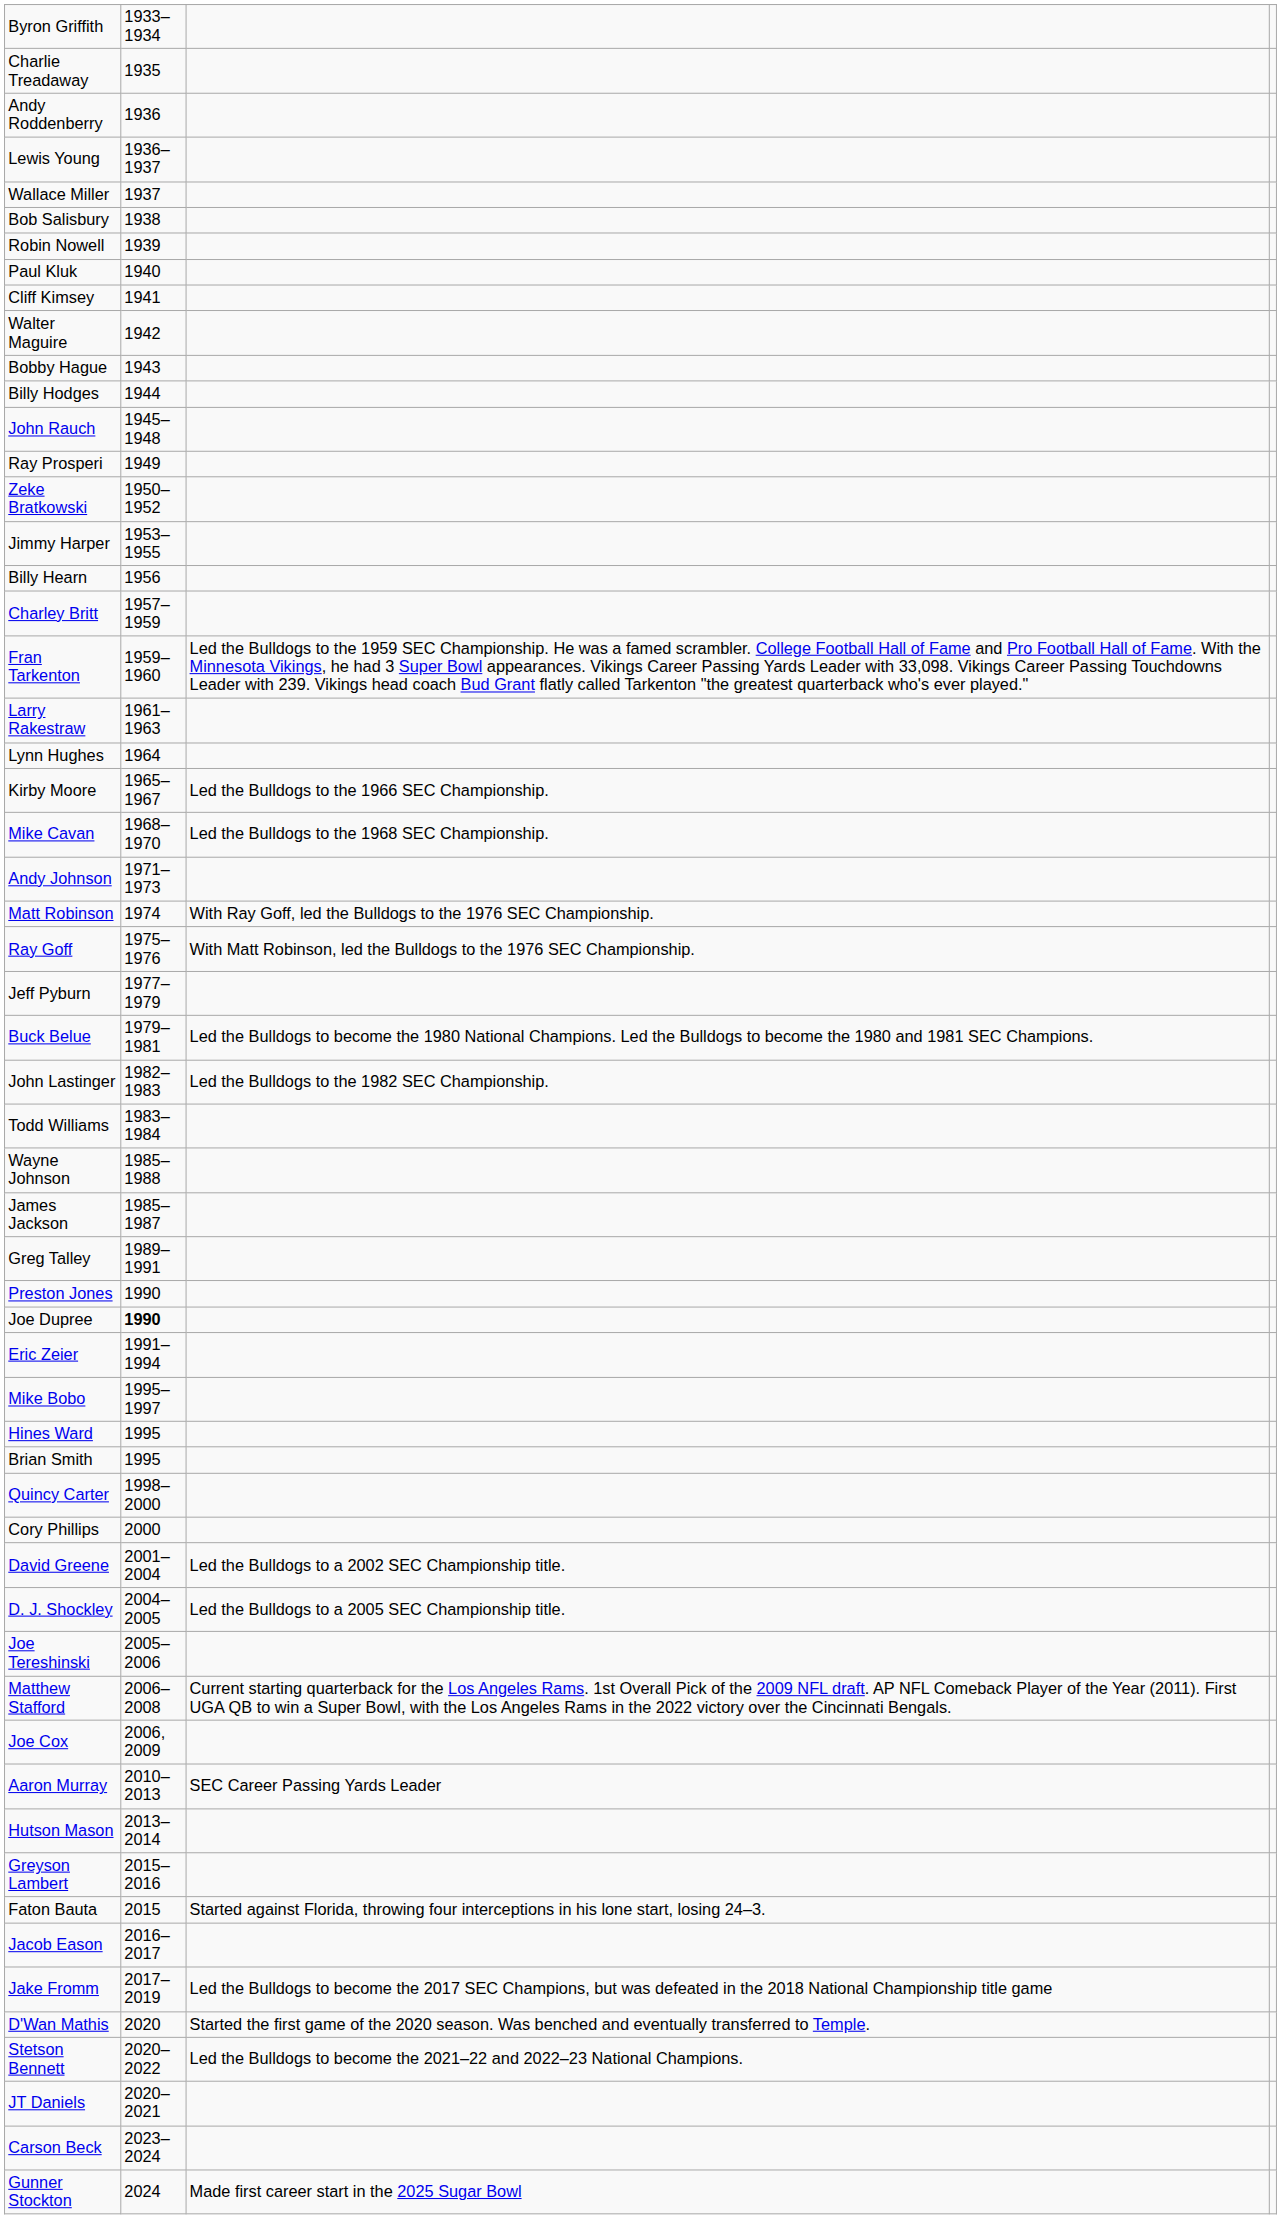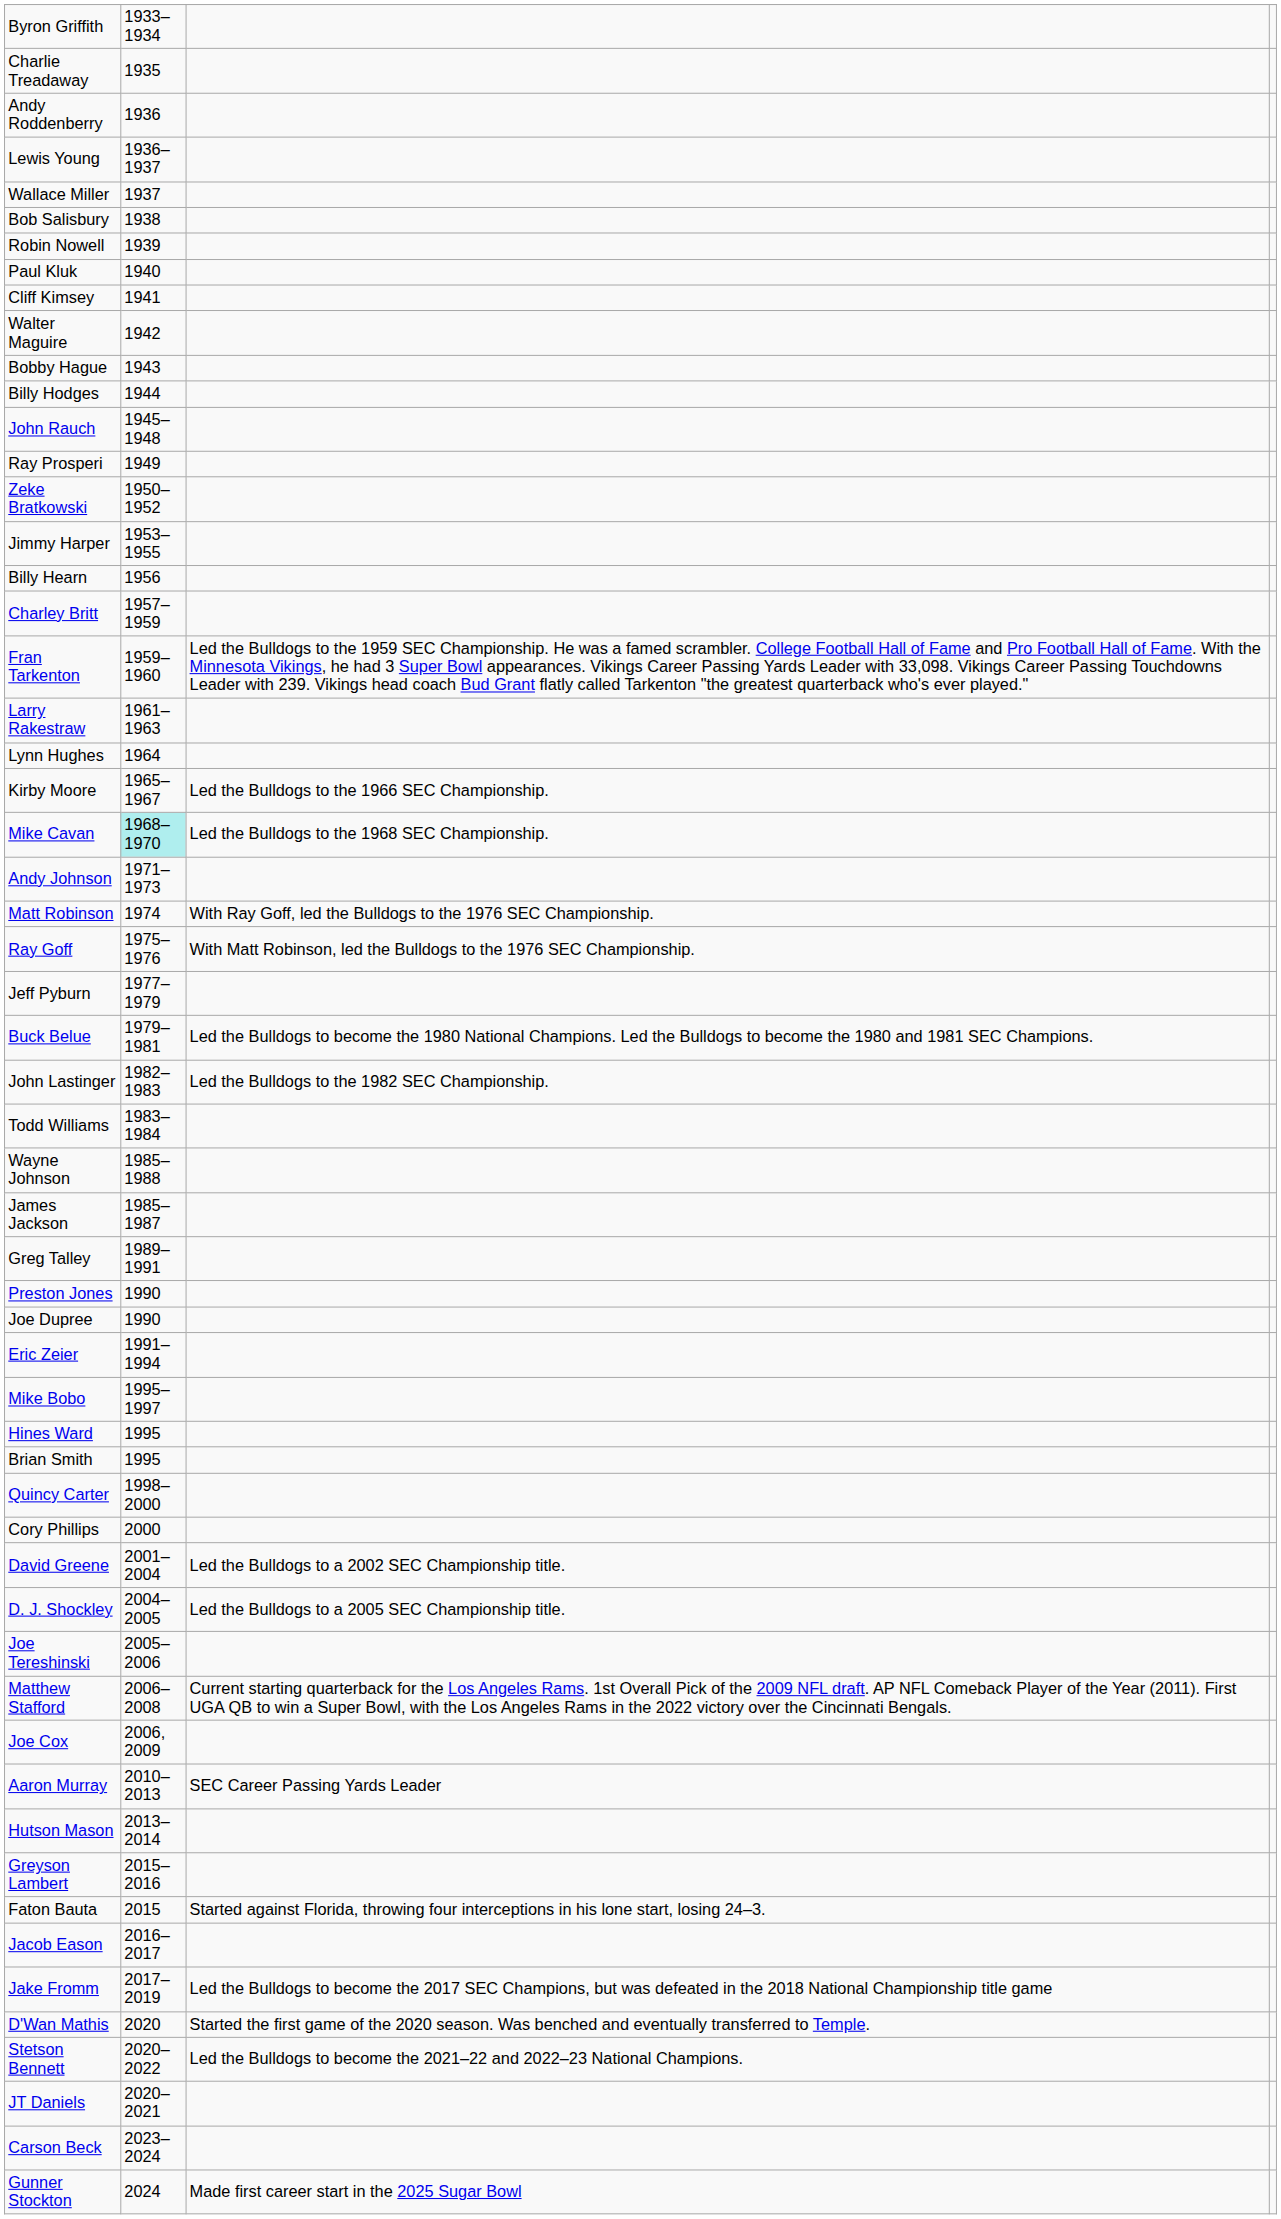Mike Cavan | column 2: no background -> paleturquoise background
Joe Dupree | column 2: bold -> normal
